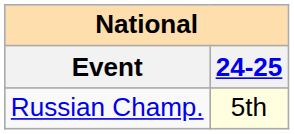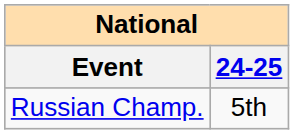Russian Champ. | 24-25: lightyellow background -> no background
